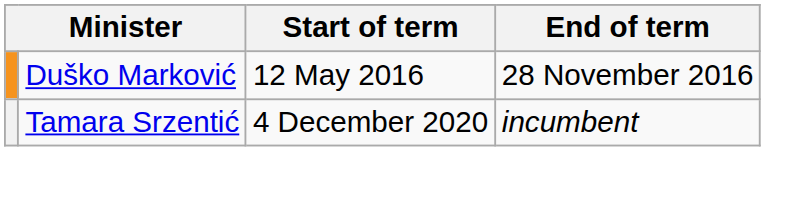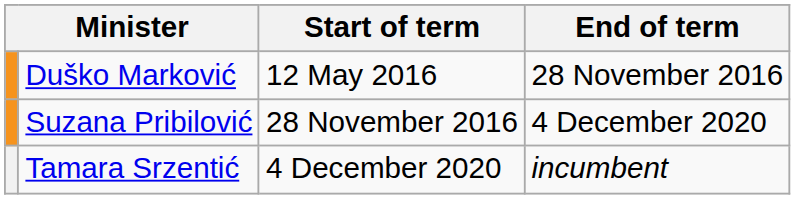+ row: Suzana Pribilović | 28 November 2016 | 4 December 2020
